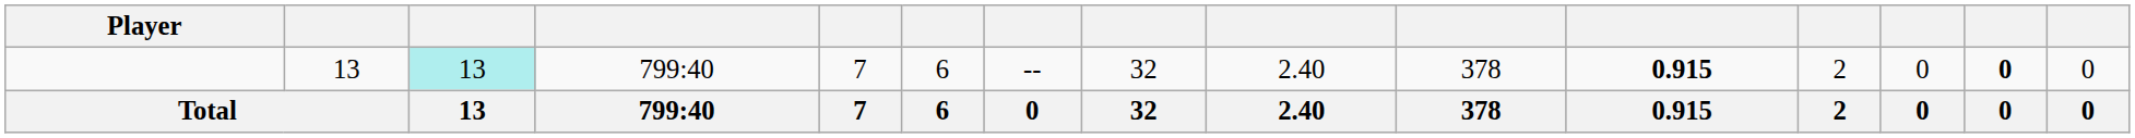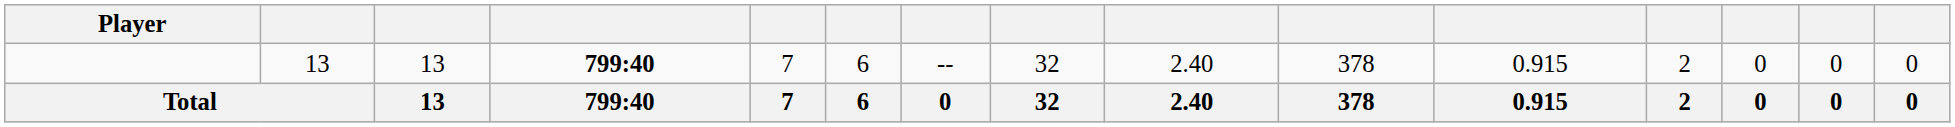row 2 | column 3: paleturquoise background -> no background
row 2 | column 4: normal -> bold
row 2 | column 11: bold -> normal
row 2 | column 14: bold -> normal
